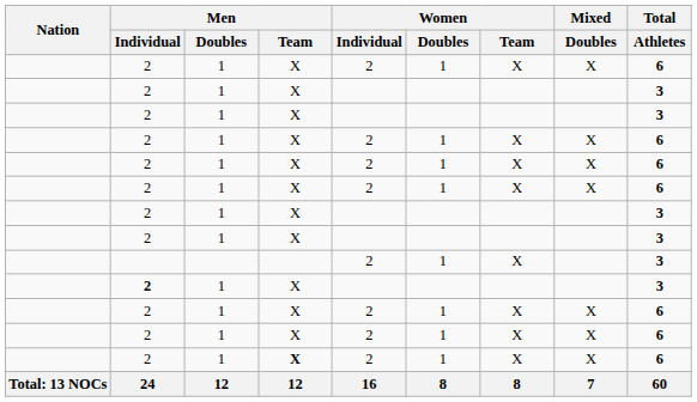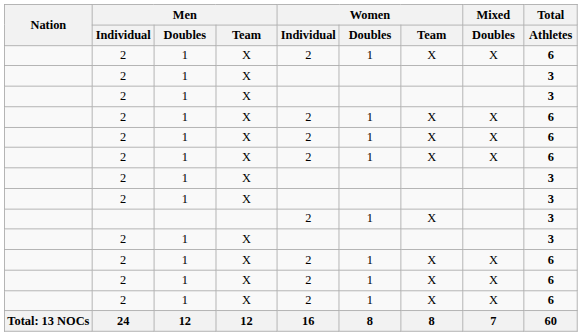row 12 | Men / Individual: bold -> normal
row 15 | Men / Team: bold -> normal
